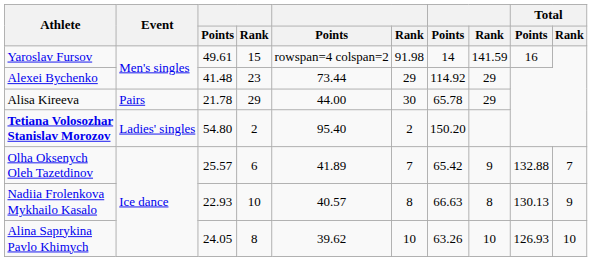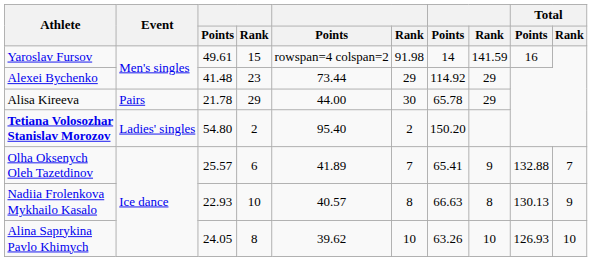Olha Oksenych Oleh Tazetdinov | column 7: 65.42 -> 65.41
